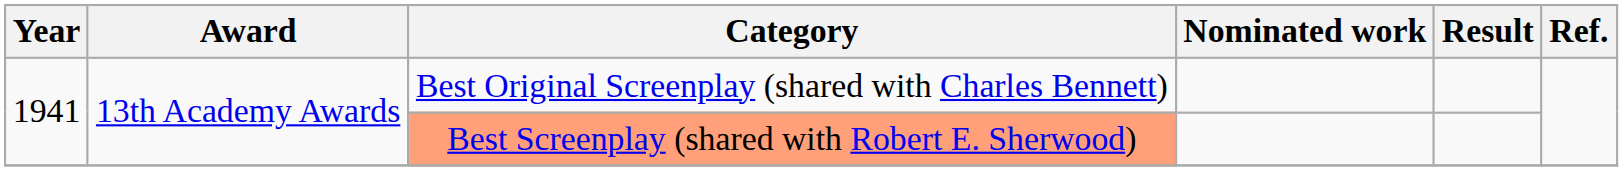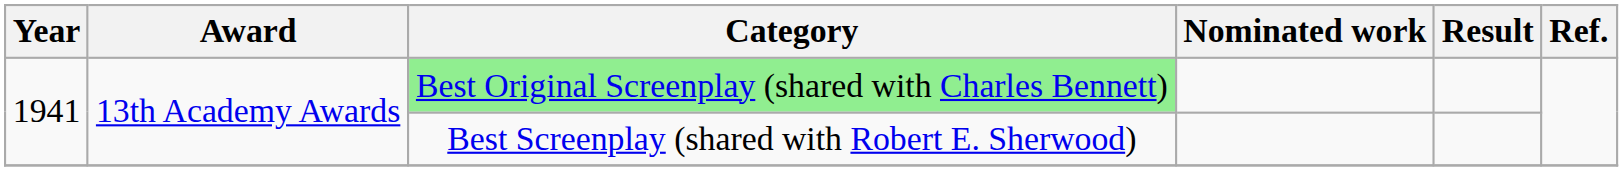Best Original Screenplay (shared with Charles Bennett) | Category: no background -> lightgreen background
Best Screenplay (shared with Robert E. Sherwood) | Category: lightsalmon background -> no background
